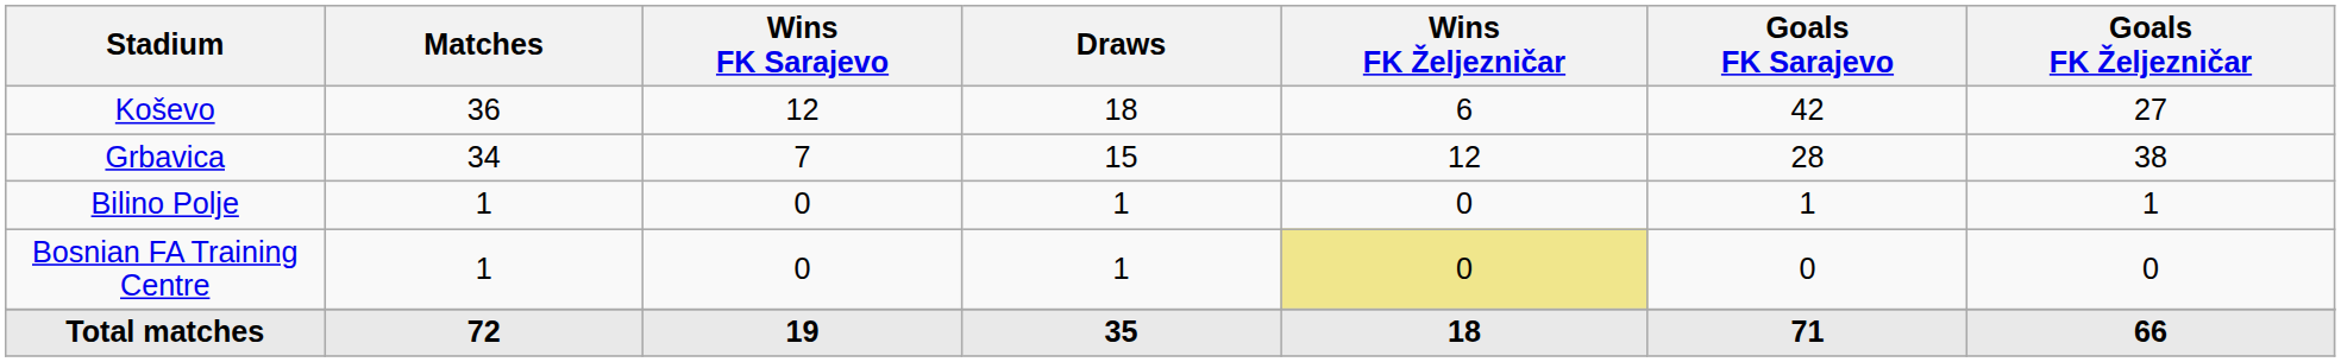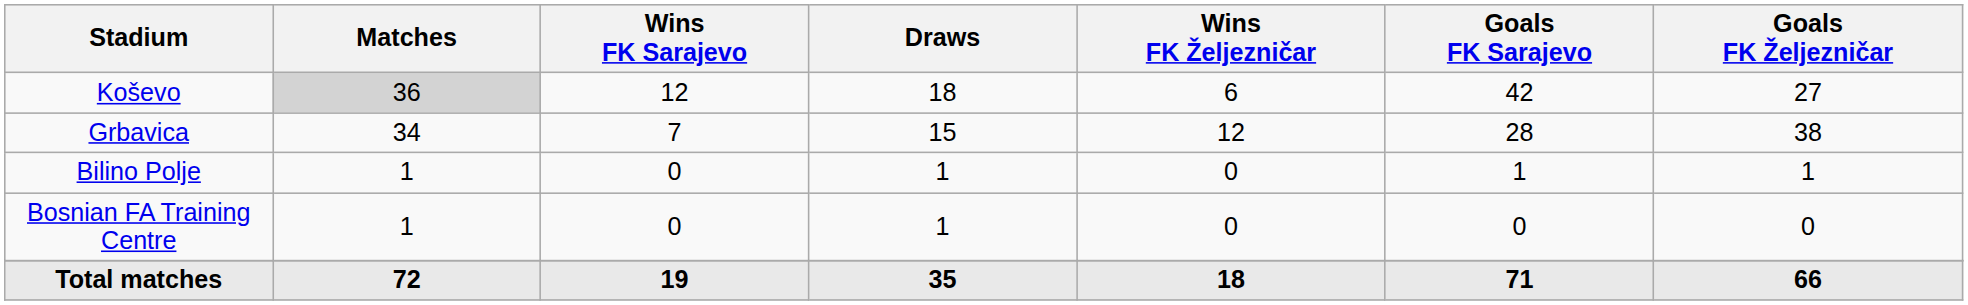Koševo | Matches: no background -> lightgrey background
Bosnian FA Training Centre | Wins FK Željezničar: khaki background -> no background
